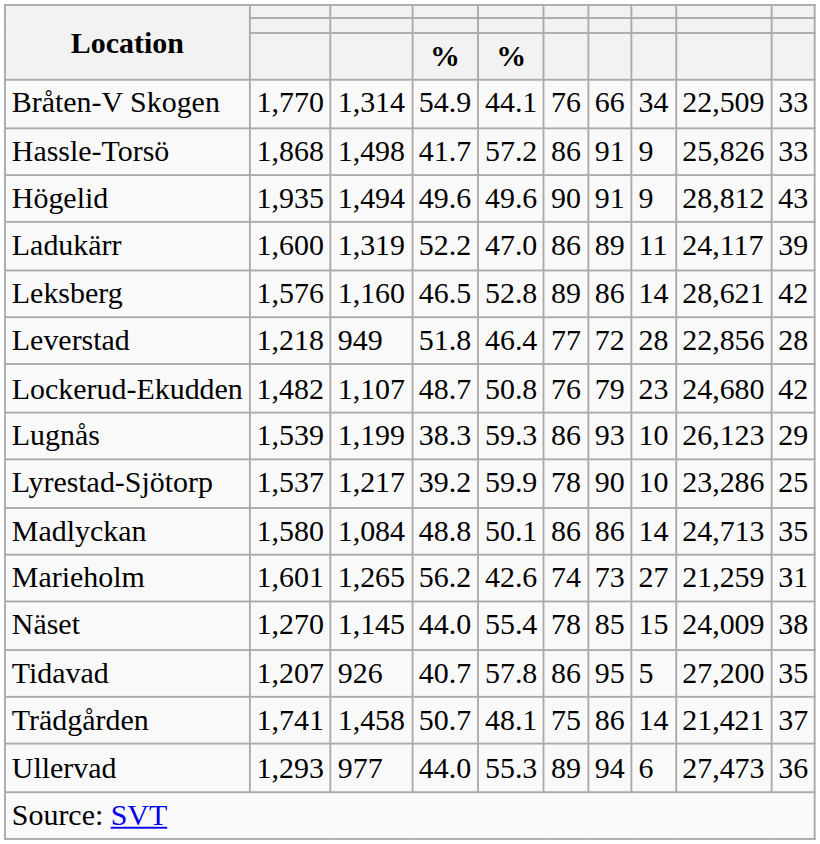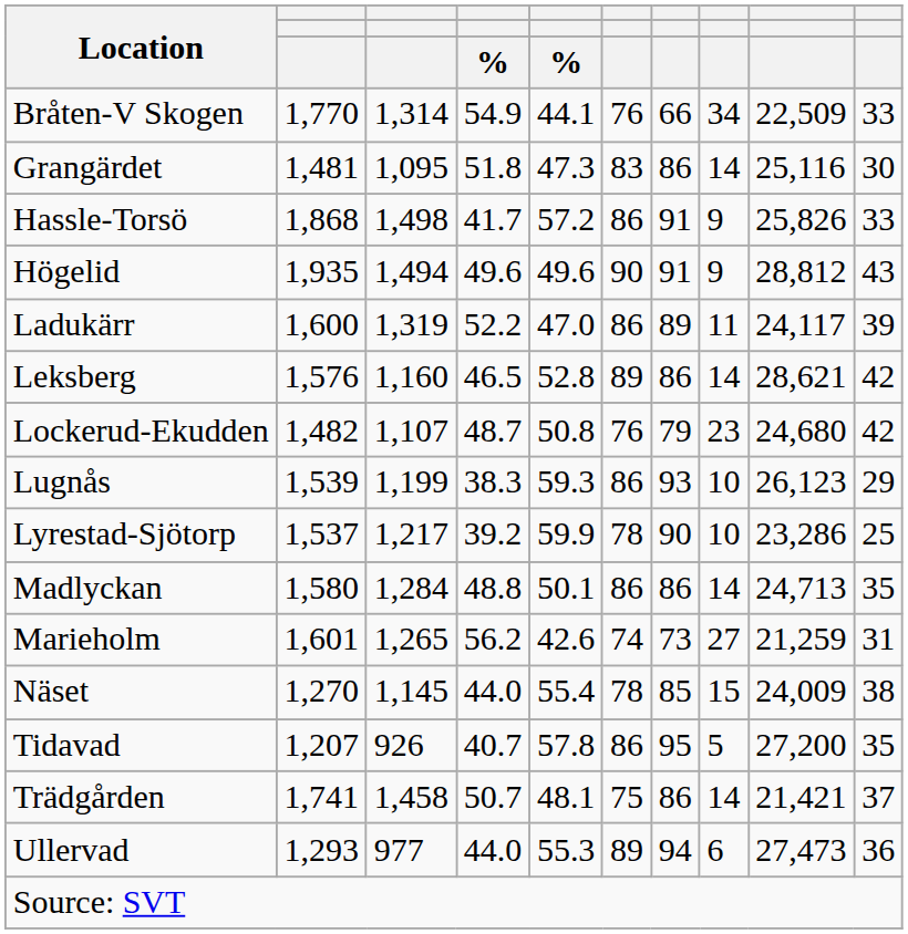+ row: Grangärdet | 1,481 | 1,095 | 51.8 | 47.3 | 83 | 86 | 14 | 25,116 | 30
- row: Leverstad | 1,218 | 949 | 51.8 | 46.4 | 77 | 72 | 28 | 22,856 | 28
Madlyckan | column 3: 1,084 -> 1,284
